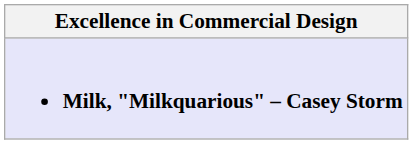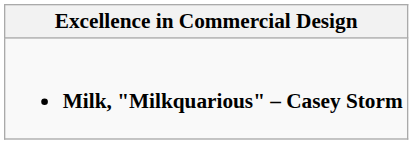row 2 | column 1: lavender background -> no background
